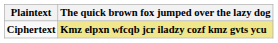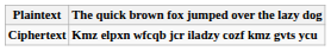Ciphertext | The quick brown fox jumped over the lazy dog: khaki background -> no background
